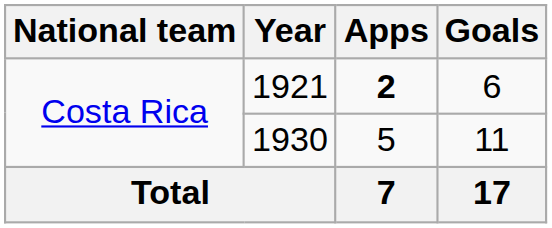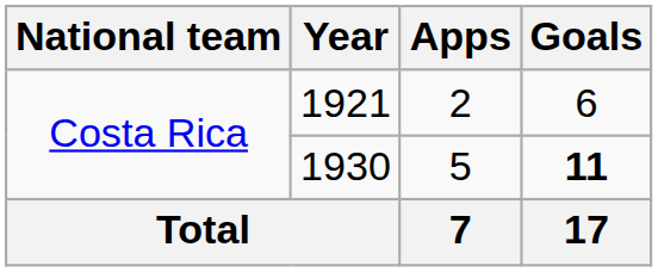1921 | Apps: bold -> normal
1930 | Goals: normal -> bold
